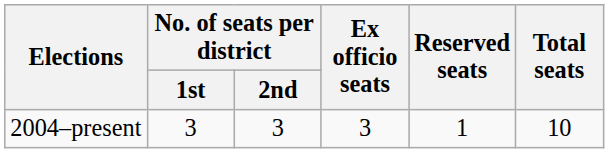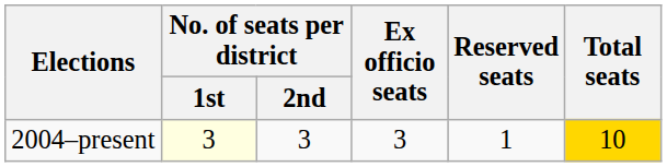2004–present | No. of seats per district / 1st: no background -> lightyellow background
2004–present | Total seats: no background -> gold background
